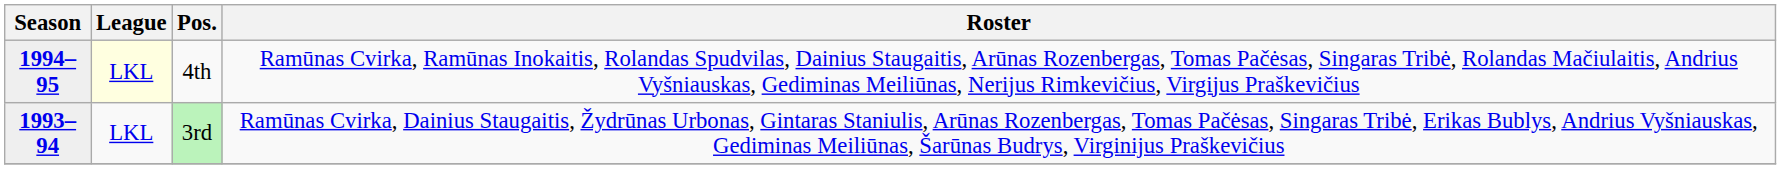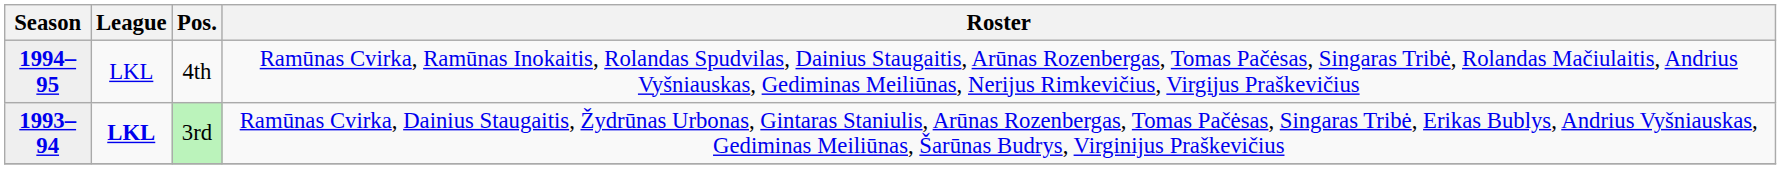4th | League: lightyellow background -> no background
3rd | League: normal -> bold
